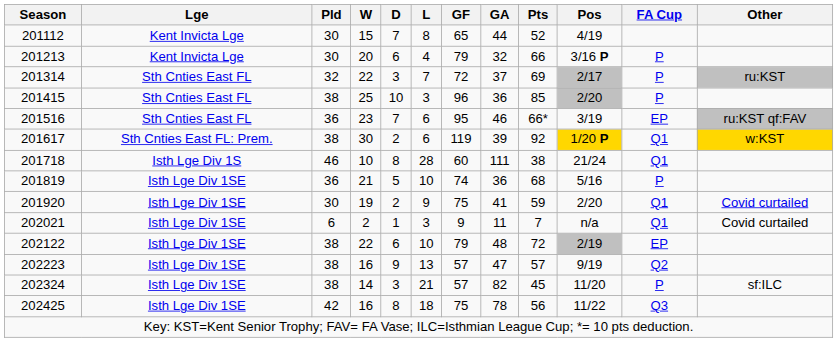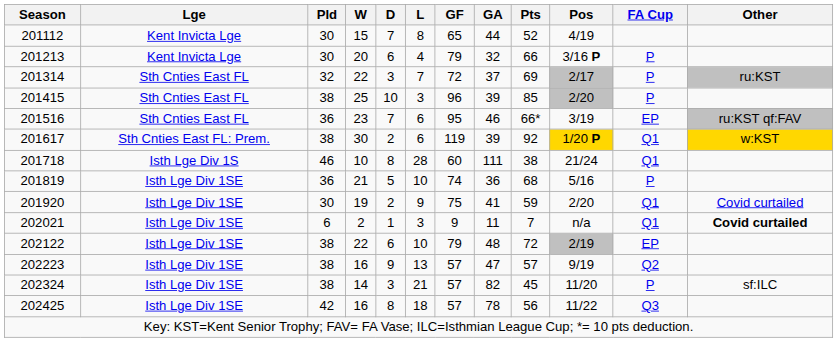201415 | GA: 36 -> 39
202021 | Other: normal -> bold
202425 | GF: 75 -> 57
